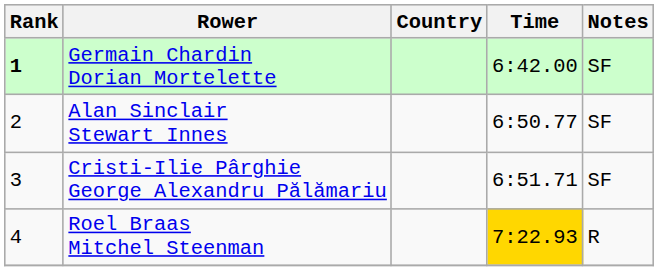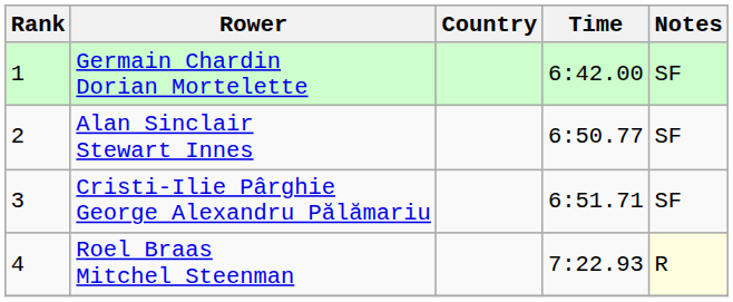Germain Chardin Dorian Mortelette | Rank: bold -> normal
Roel Braas Mitchel Steenman | Time: gold background -> no background
Roel Braas Mitchel Steenman | Notes: no background -> lightyellow background
